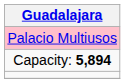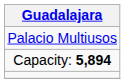row 2 | column 1: pink background -> no background
